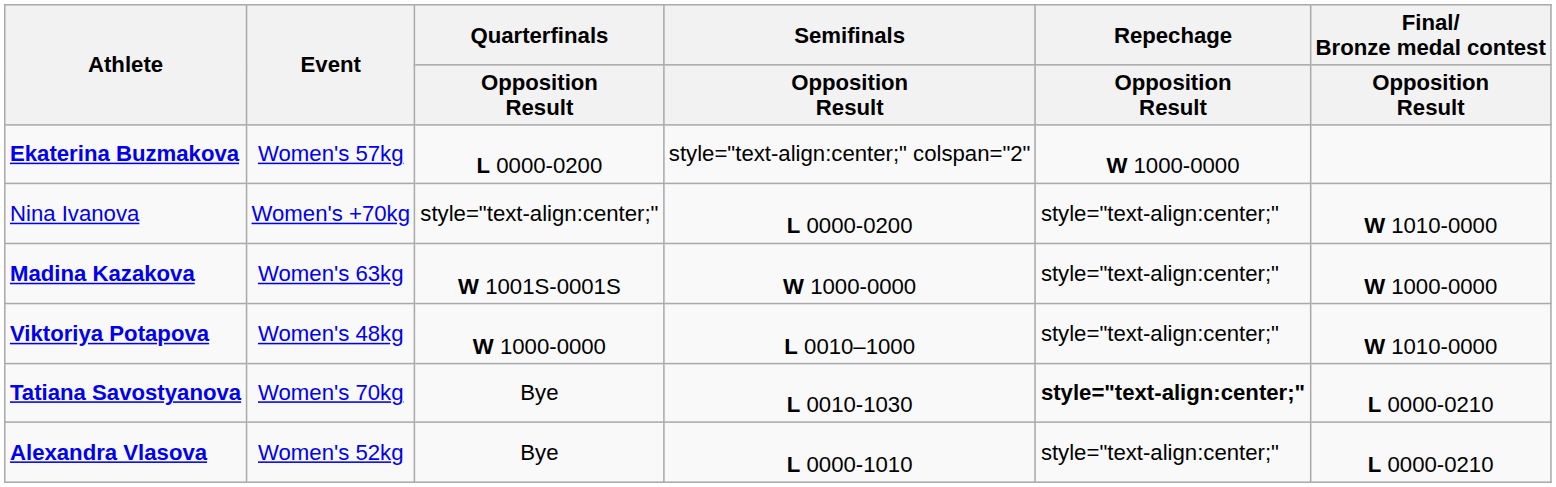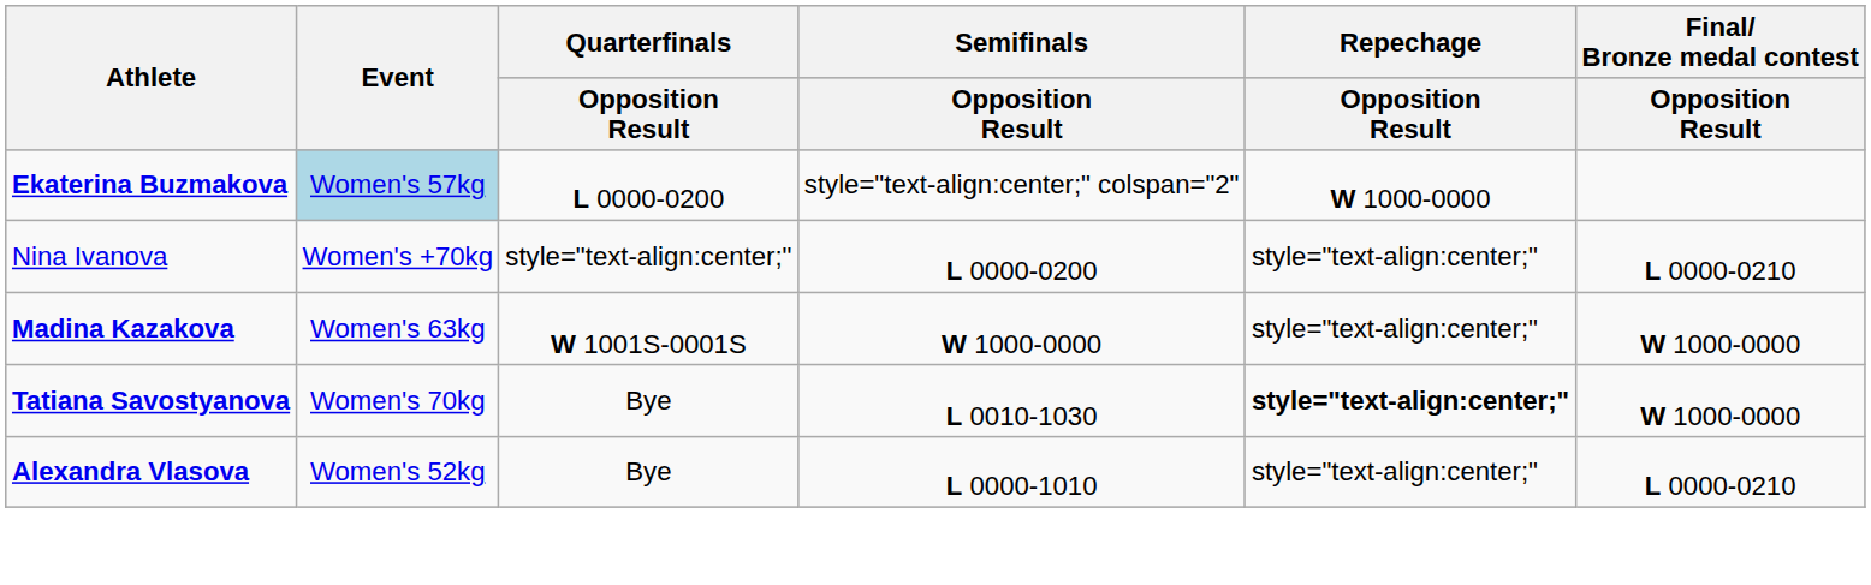Ekaterina Buzmakova | Event: no background -> lightblue background
Nina Ivanova | Final/ Bronze medal contest / Opposition Result: W 1010-0000 -> L 0000-0210
- row: Viktoriya Potapova | Women's 48kg | W 1000-0000 | L 0010–1000 | style="text-align:center;" | W 1010-0000
Tatiana Savostyanova | Final/ Bronze medal contest / Opposition Result: L 0000-0210 -> W 1000-0000
